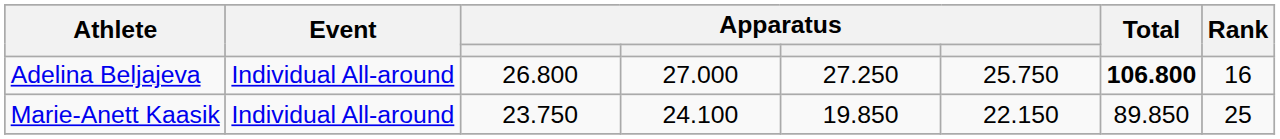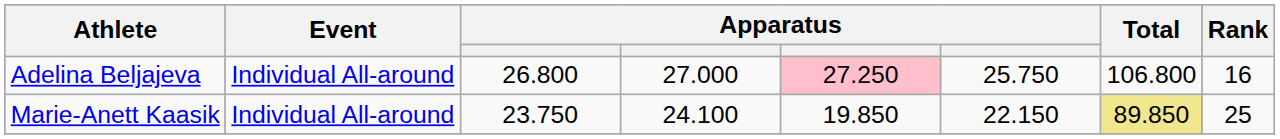row 3 | column 5: no background -> pink background
row 3 | Total: bold -> normal
row 4 | Total: no background -> khaki background
